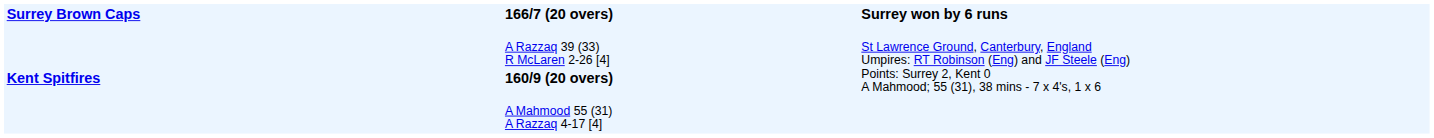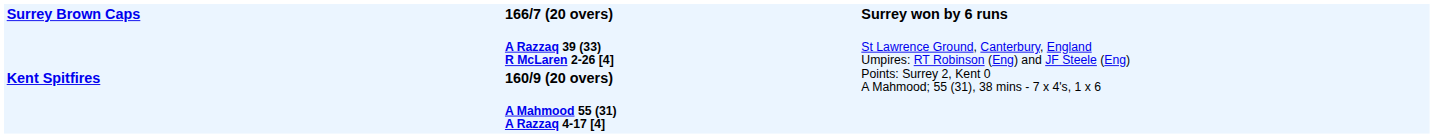A Razzaq 39 (33) R McLaren 2-26 [4] | 166/7 (20 overs): normal -> bold
A Mahmood 55 (31) A Razzaq 4-17 [4] | 166/7 (20 overs): normal -> bold
